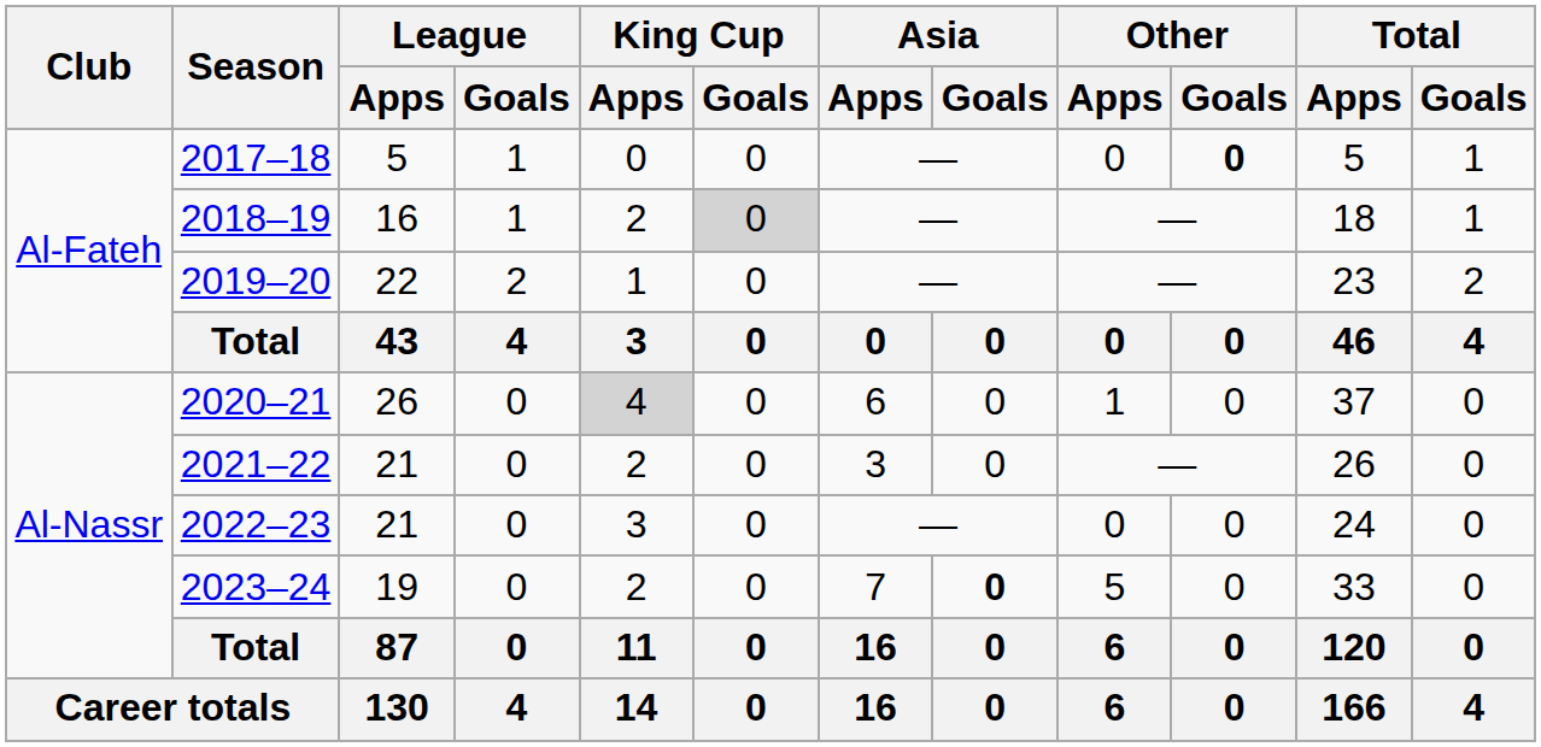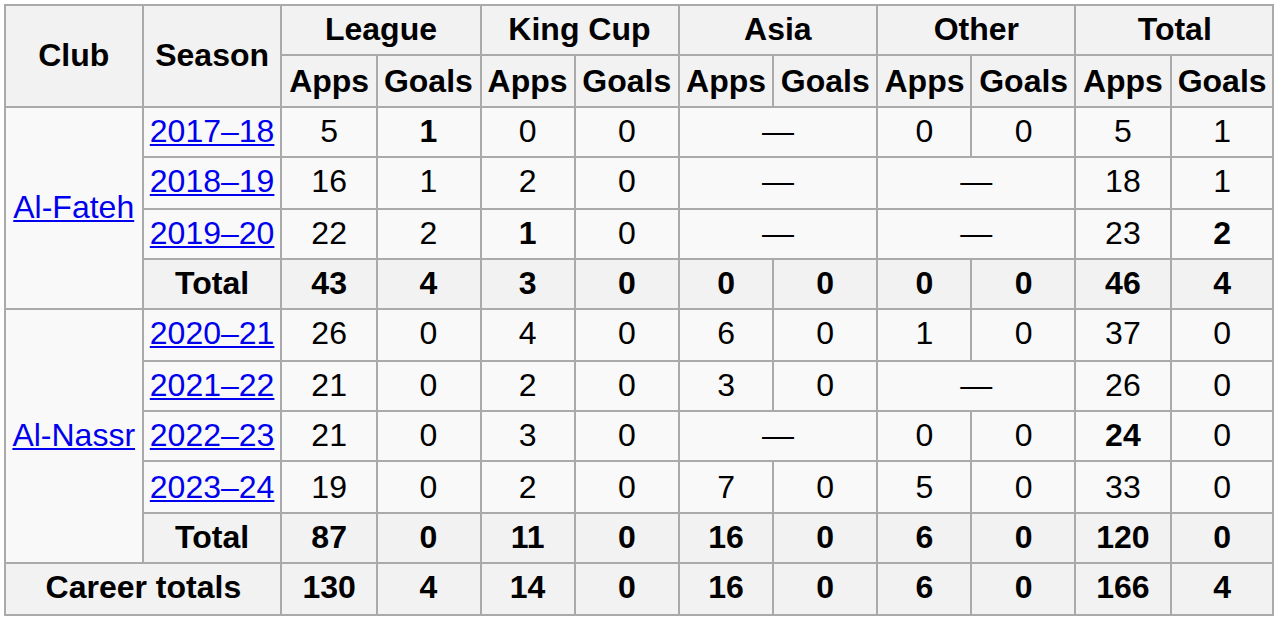2017–18 | League / Goals: normal -> bold
2017–18 | Other / Goals: bold -> normal
2018–19 | King Cup / Goals: lightgrey background -> no background
2019–20 | King Cup / Apps: normal -> bold
2019–20 | Total / Goals: normal -> bold
2020–21 | King Cup / Apps: lightgrey background -> no background
2022–23 | Total / Apps: normal -> bold
2023–24 | Asia / Goals: bold -> normal
